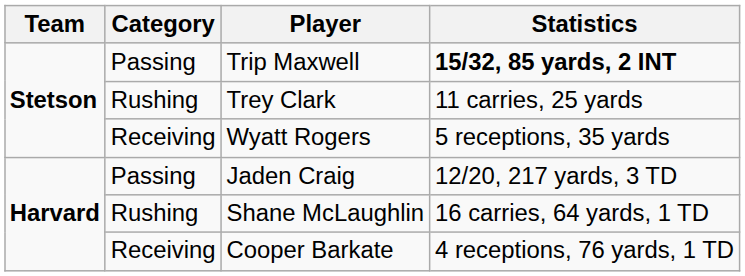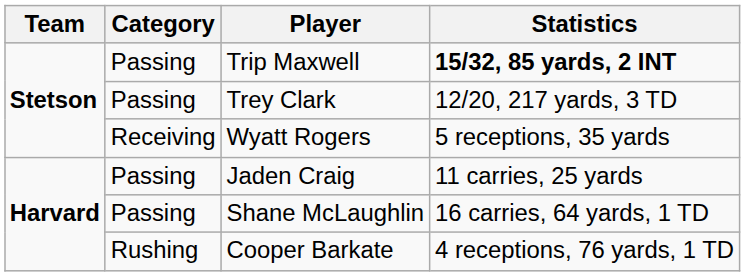Trey Clark | Category: Rushing -> Passing
Trey Clark | Statistics: 11 carries, 25 yards -> 12/20, 217 yards, 3 TD
Jaden Craig | Statistics: 12/20, 217 yards, 3 TD -> 11 carries, 25 yards
Shane McLaughlin | Category: Rushing -> Passing
Cooper Barkate | Category: Receiving -> Rushing
